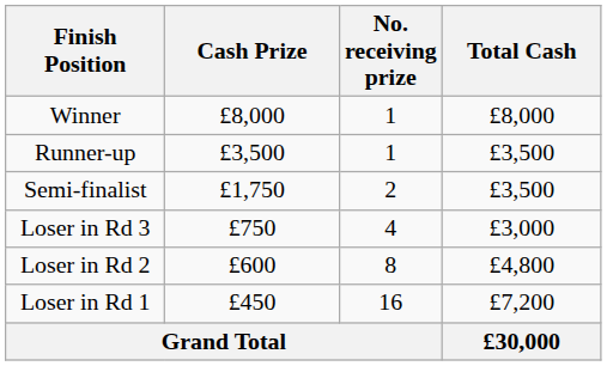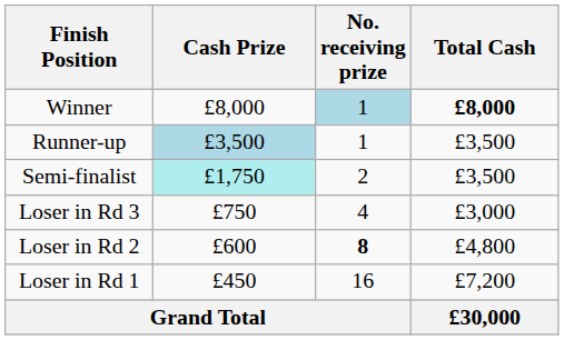Winner | No. receiving prize: no background -> lightblue background
Winner | Total Cash: normal -> bold
Runner-up | Cash Prize: no background -> lightblue background
Semi-finalist | Cash Prize: no background -> paleturquoise background
Loser in Rd 2 | No. receiving prize: normal -> bold
